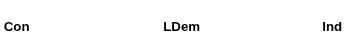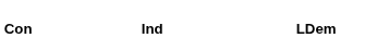columns swapped: 20 <-> 2
